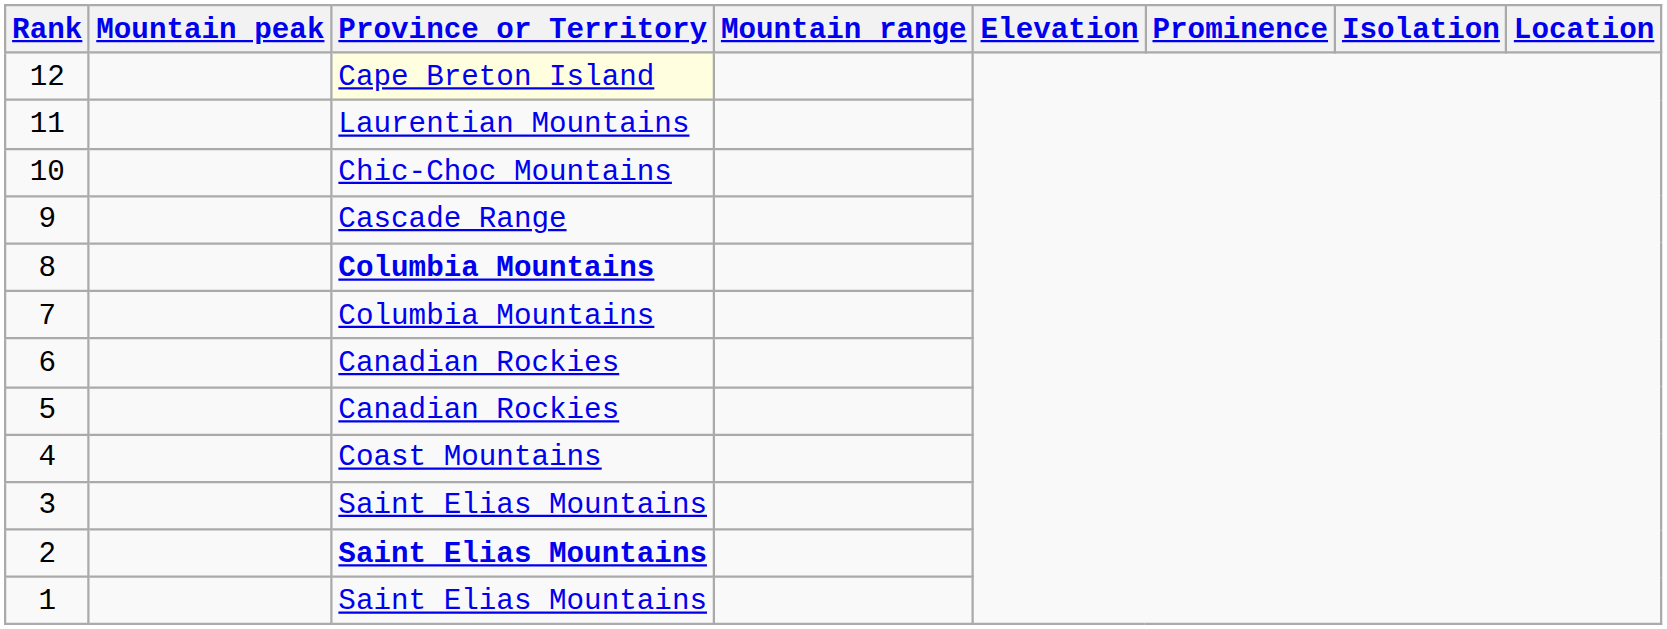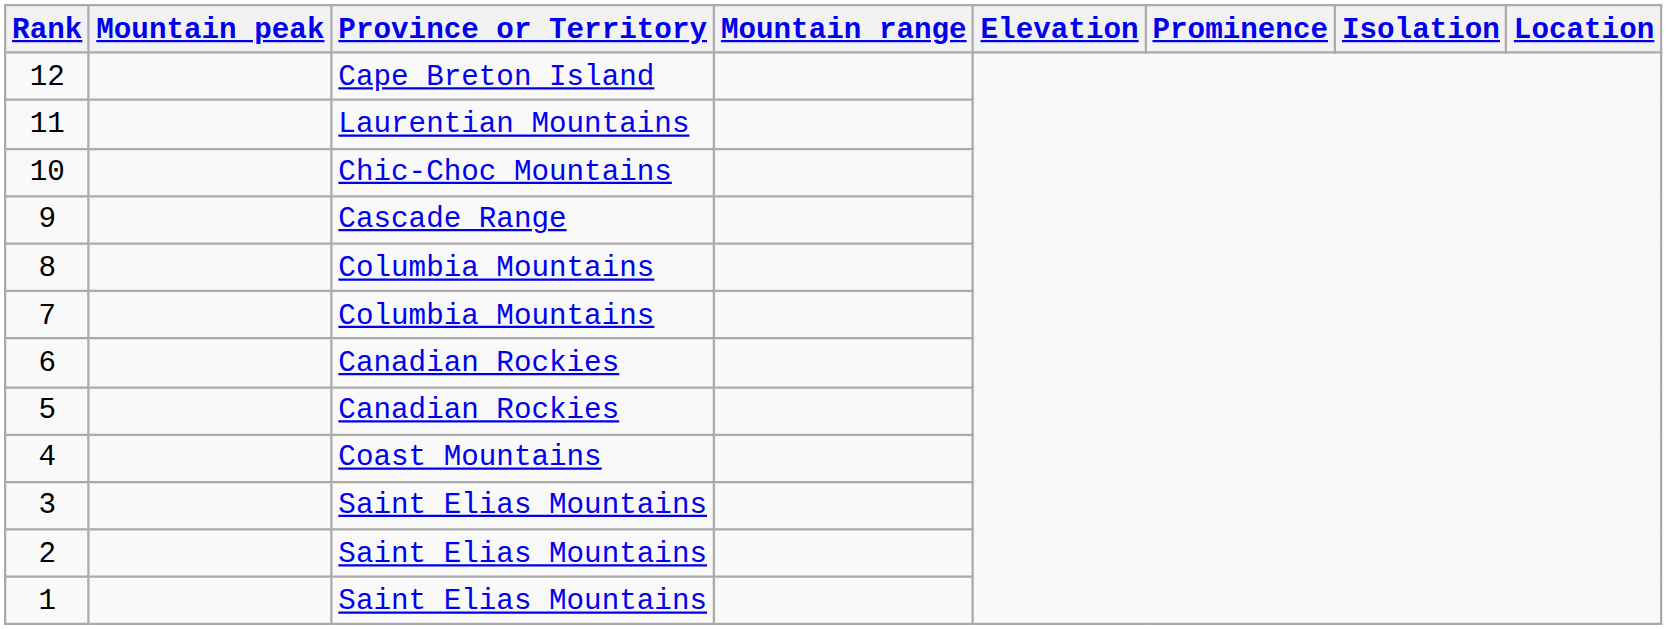12 | Province or Territory: lightyellow background -> no background
8 | Province or Territory: bold -> normal
2 | Province or Territory: bold -> normal
